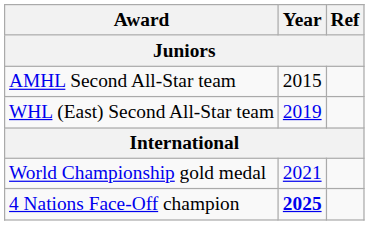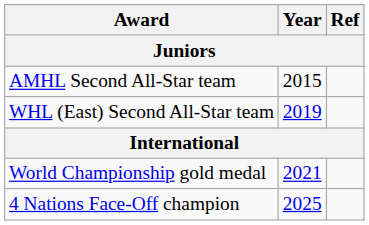4 Nations Face-Off champion | Year: bold -> normal
